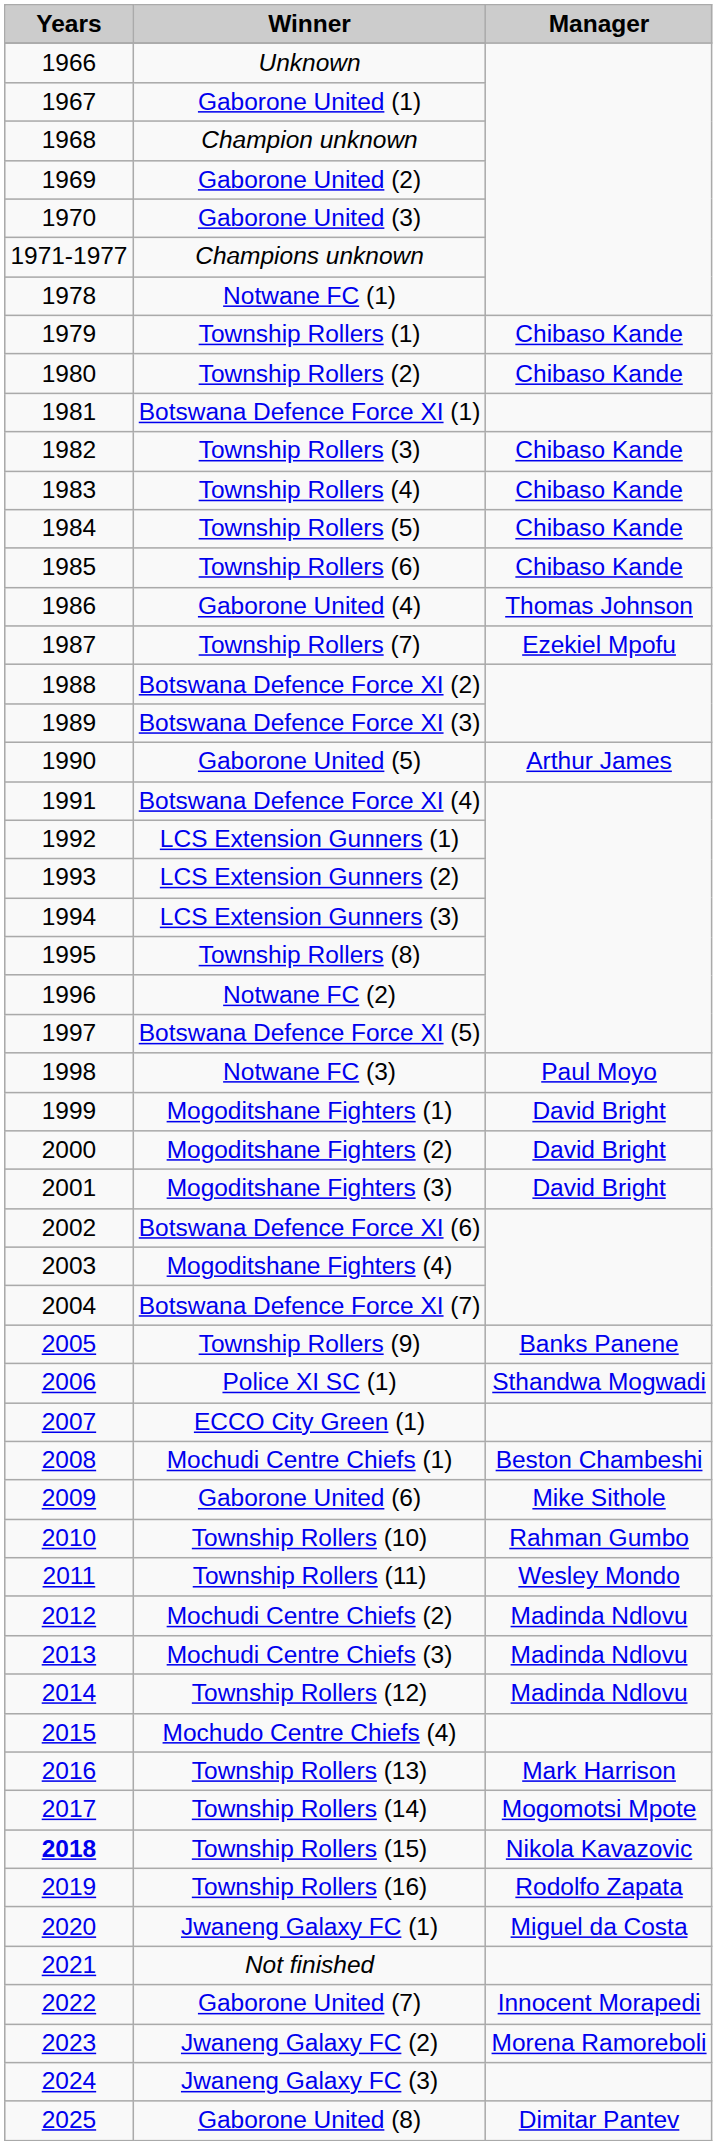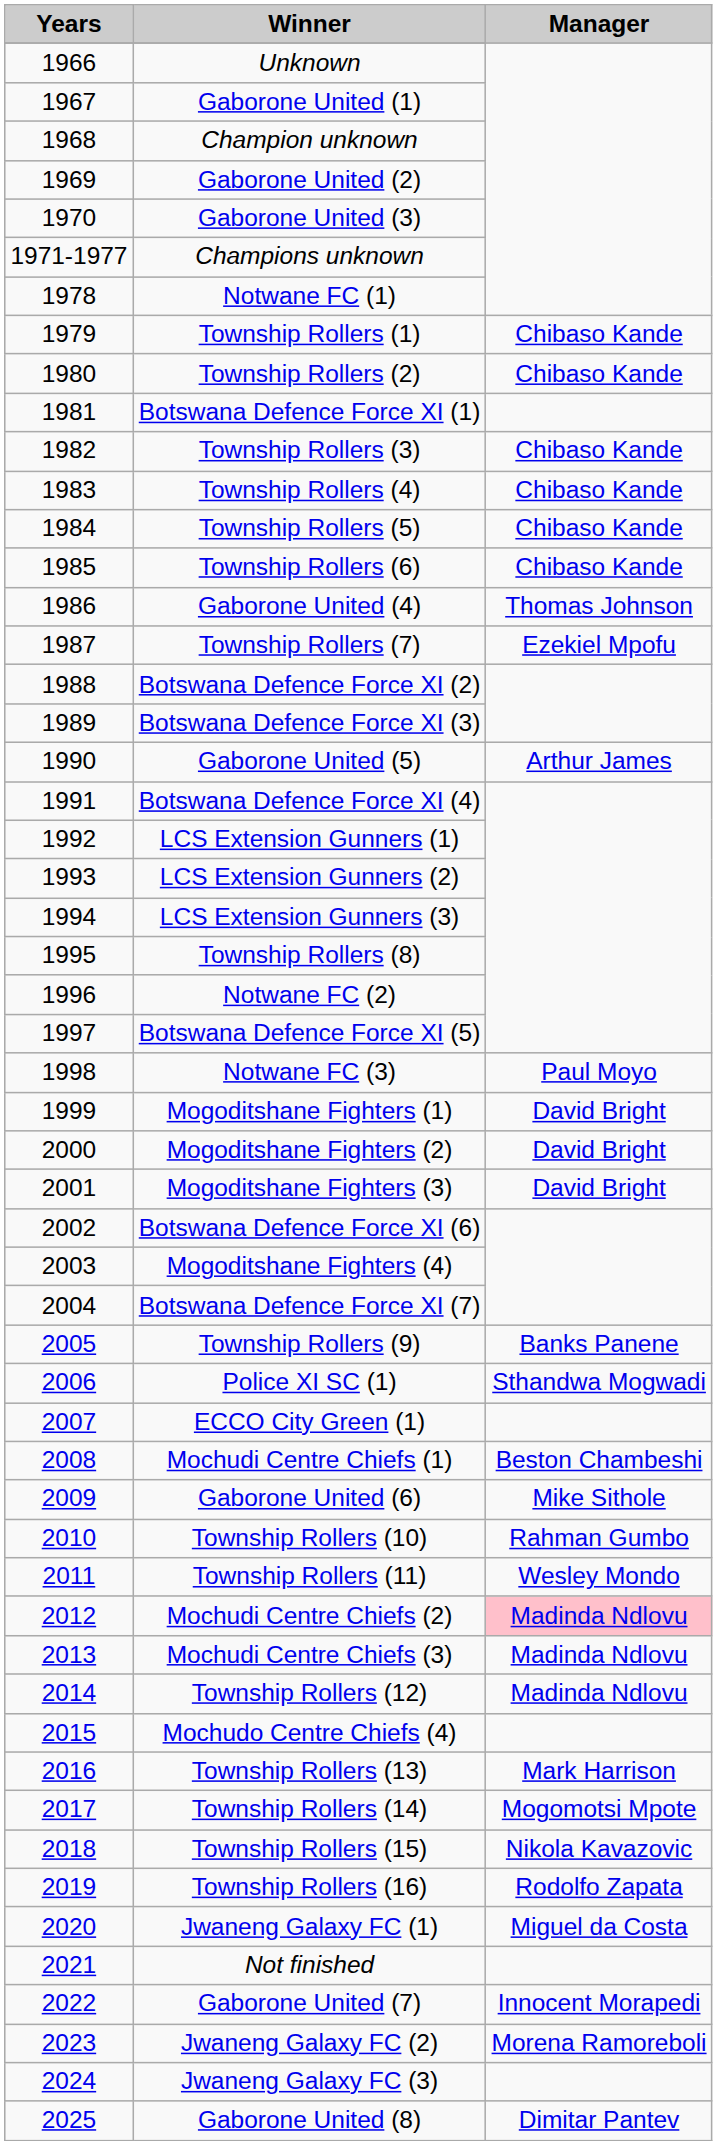Mochudi Centre Chiefs (2) | Manager: no background -> pink background
Township Rollers (15) | Years: bold -> normal
